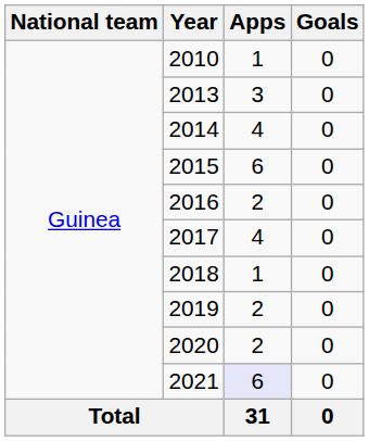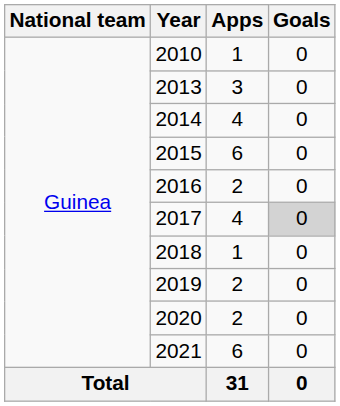2017 | Goals: no background -> lightgrey background
2021 | Apps: lavender background -> no background
